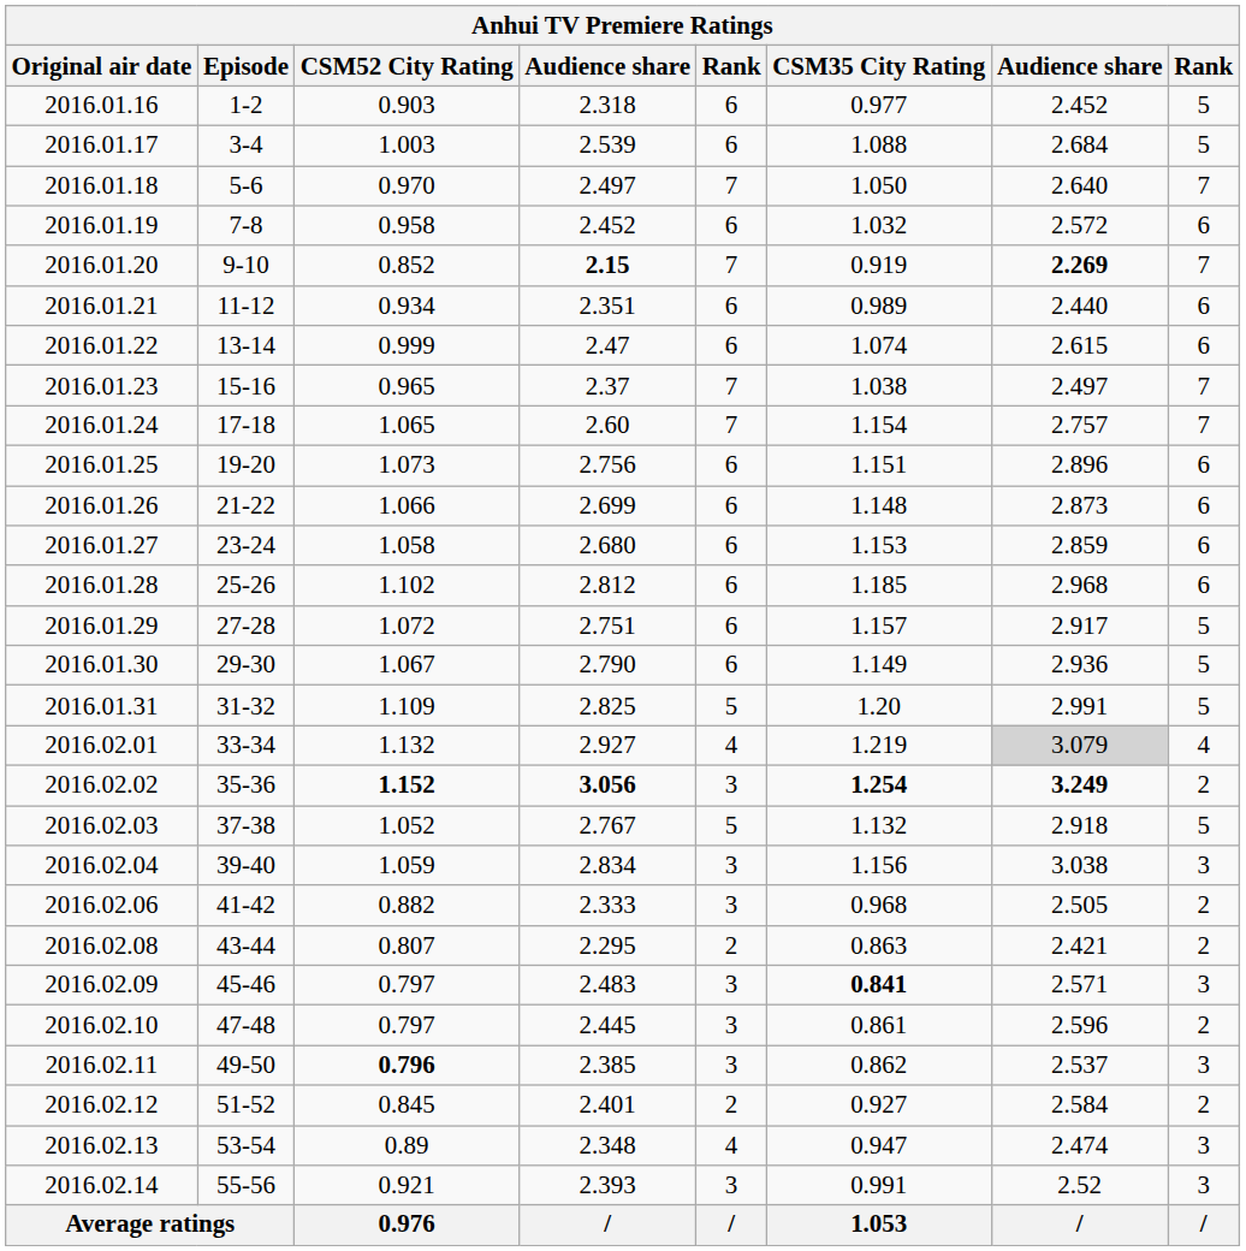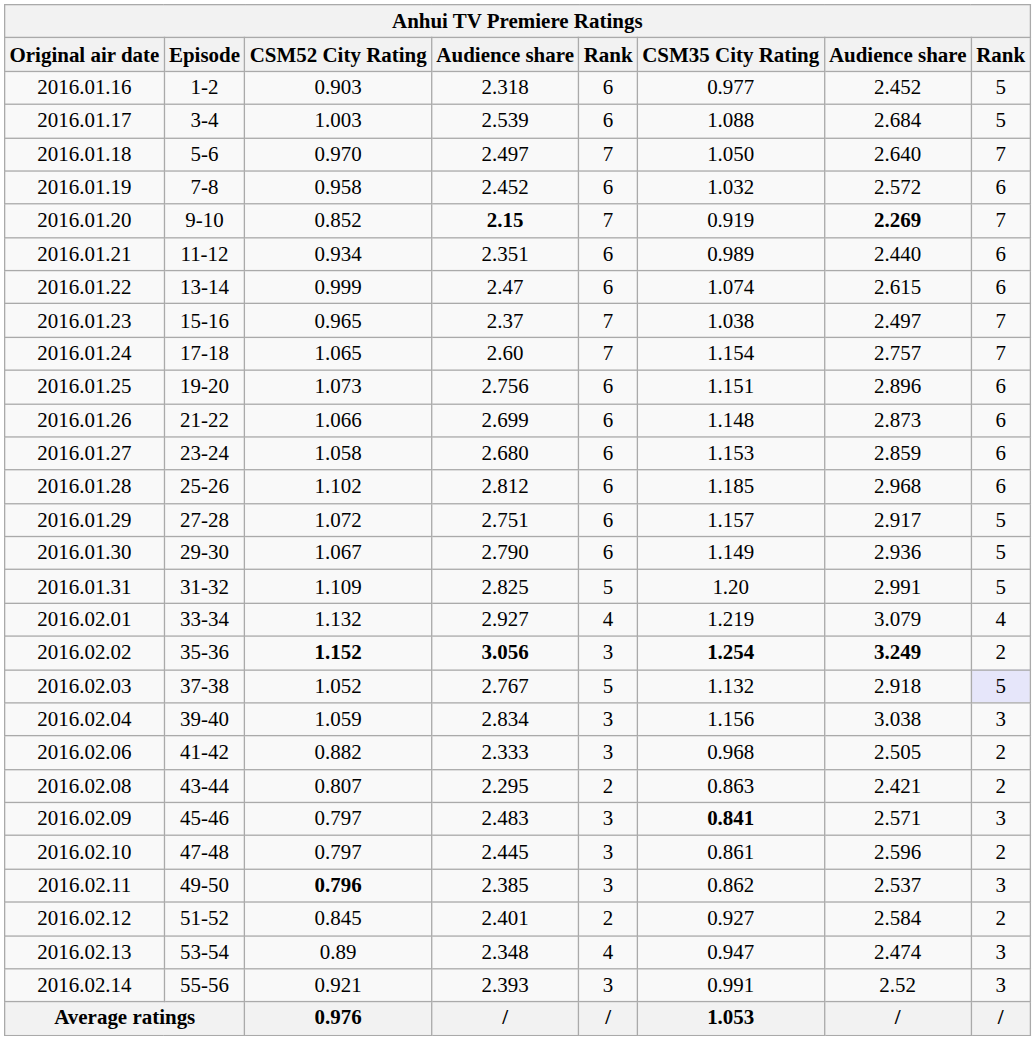2016.02.01 | column 7: lightgrey background -> no background
2016.02.03 | column 8: no background -> lavender background
